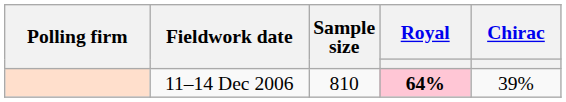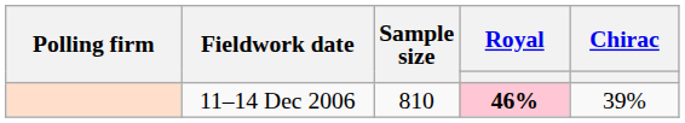11–14 Dec 2006 | Royal: 64% -> 46%
